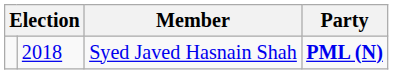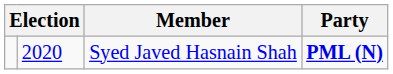Syed Javed Hasnain Shah | column 2: 2018 -> 2020
